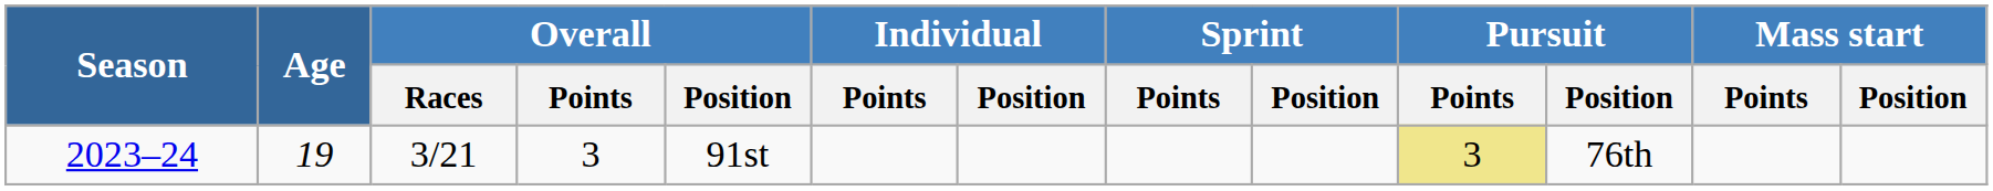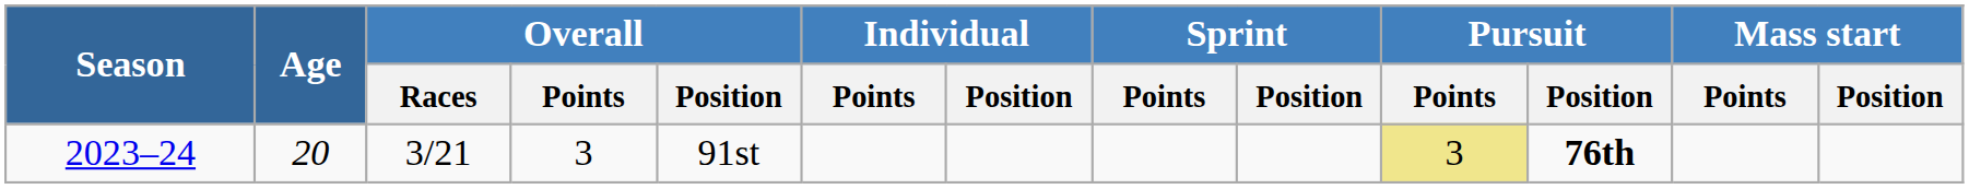2023–24 | Age: 19 -> 20
2023–24 | Pursuit / Position: normal -> bold
